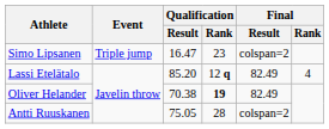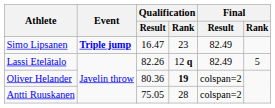Simo Lipsanen | Event: normal -> bold
Simo Lipsanen | Final / Result: colspan=2 -> 82.49
Lassi Etelätalo | Qualification / Result: 85.20 -> 82.26
Lassi Etelätalo | Final / Rank: 4 -> 5
Oliver Helander | Qualification / Result: 70.38 -> 80.36
Oliver Helander | Final / Result: 82.49 -> colspan=2
